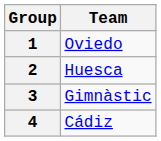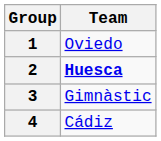2 | Team: normal -> bold
